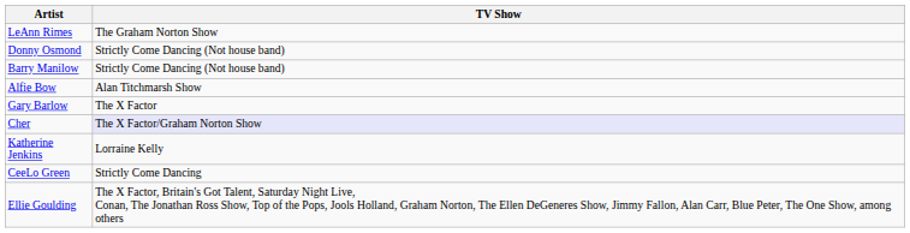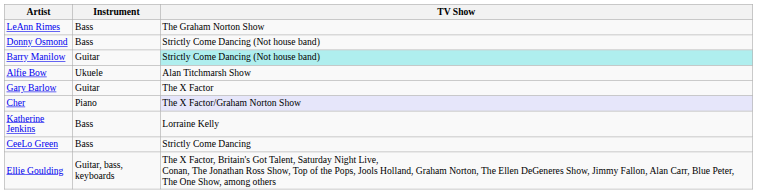+ column: Instrument | Bass | Bass | Guitar | Ukuele | Guitar | Piano | Bass | Bass | Guitar, bass, keyboards
Barry Manilow | TV Show: no background -> paleturquoise background
